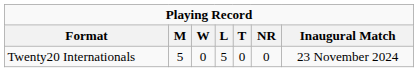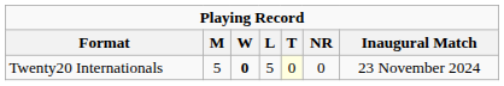Twenty20 Internationals | W: normal -> bold
Twenty20 Internationals | T: no background -> lightyellow background
